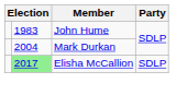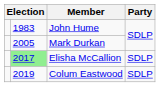Mark Durkan | column 2: 2004 -> 2005
+ row: 2019 | Colum Eastwood | SDLP
